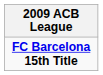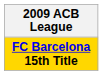row 2 | column 1: no background -> gold background
